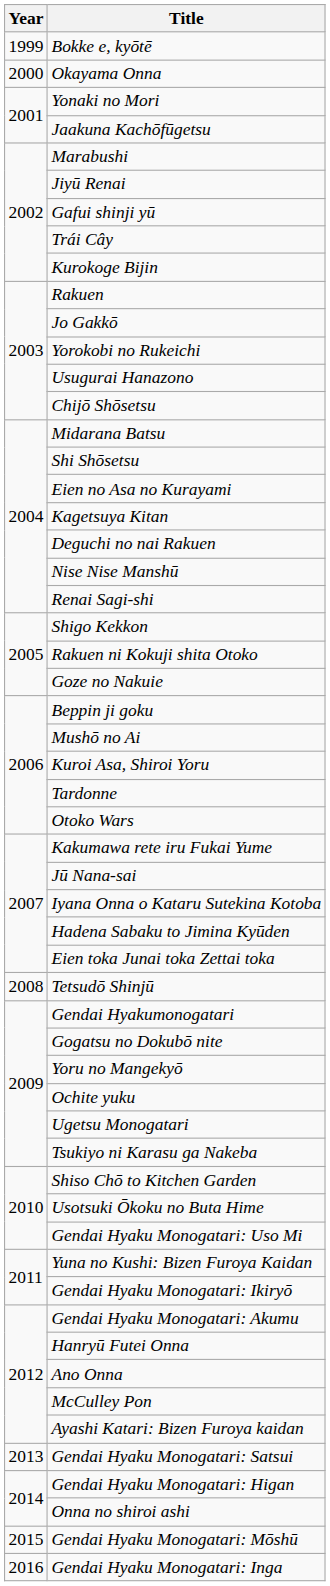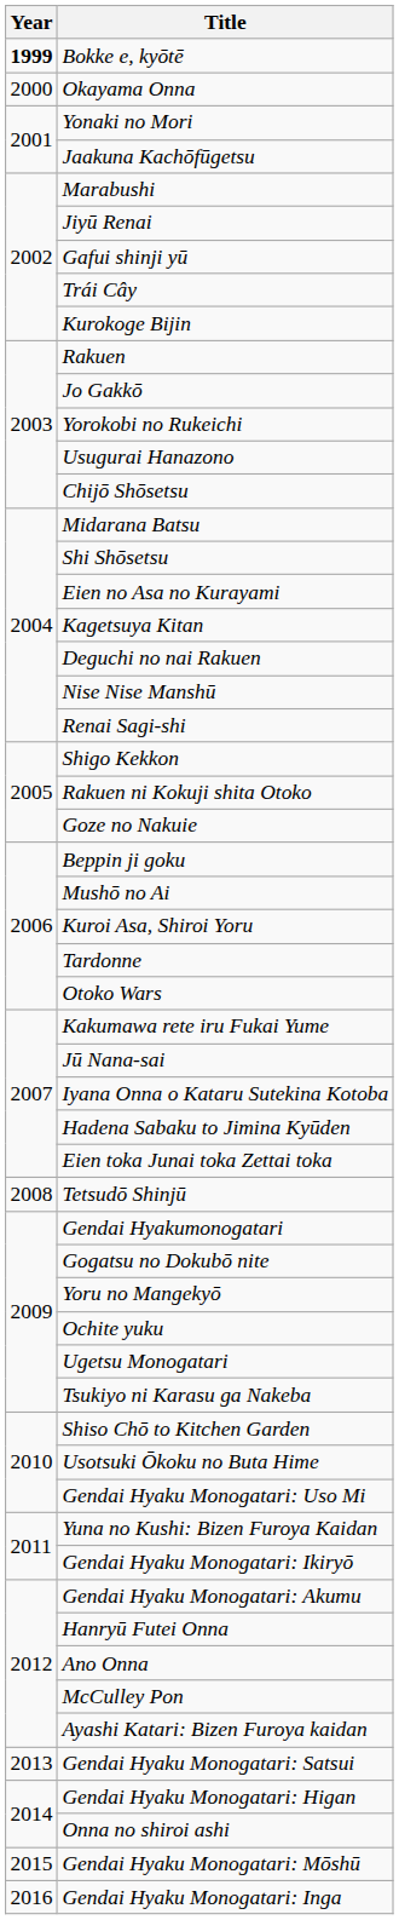Bokke e, kyōtē | Year: normal -> bold
